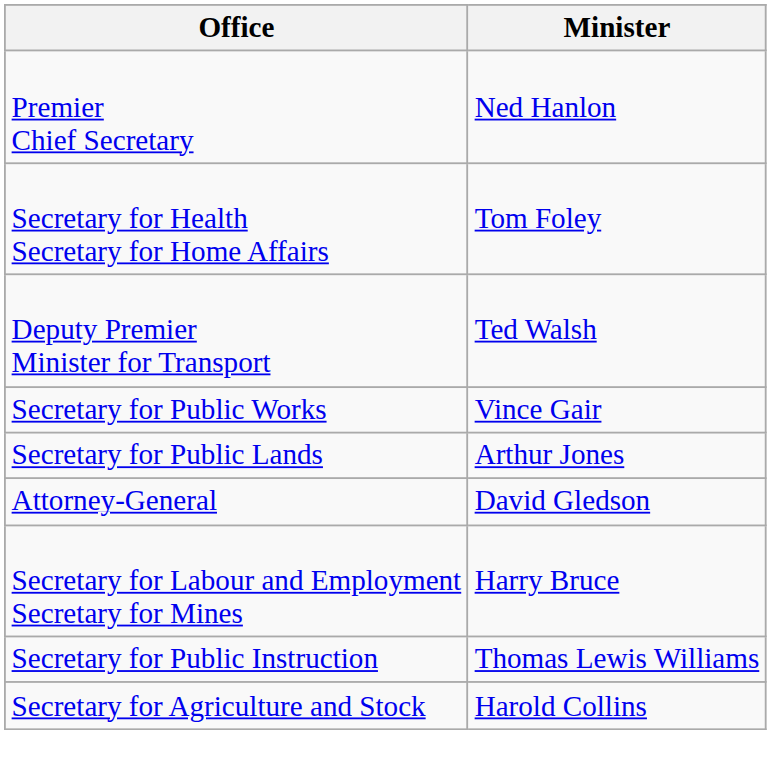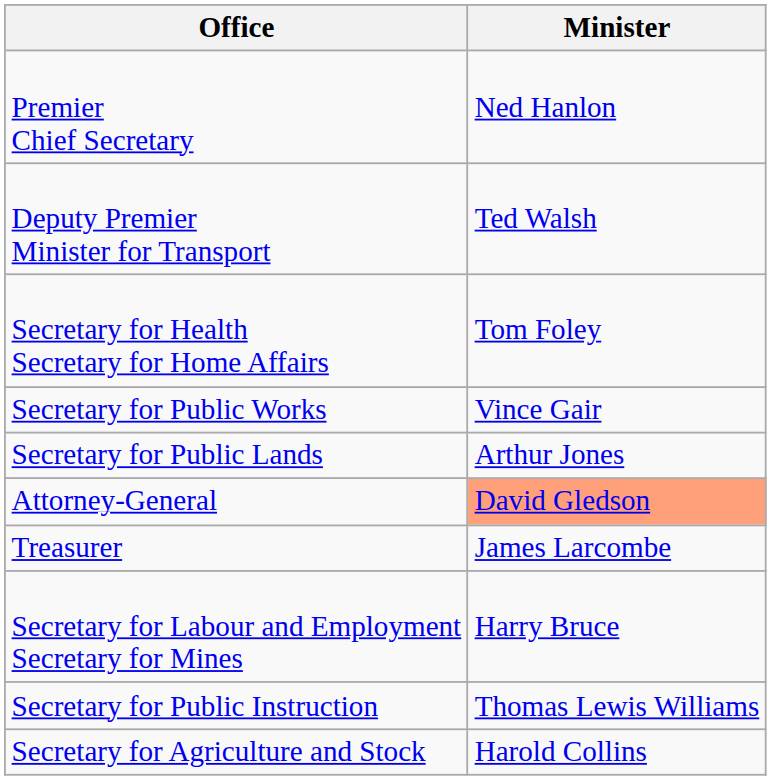rows swapped: Deputy Premier Minister for Transport <-> Secretary for Health Secretary for Home Affairs
Attorney-General | Minister: no background -> lightsalmon background
+ row: Treasurer | James Larcombe
